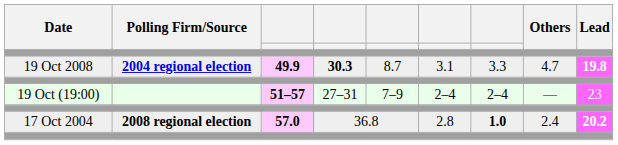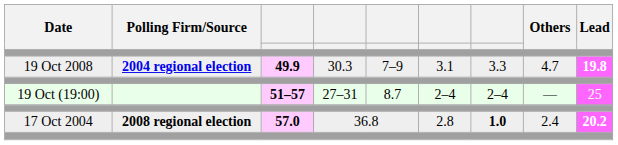19 Oct 2008 | column 4: bold -> normal
19 Oct 2008 | column 5: 8.7 -> 7–9
19 Oct (19:00) | column 5: 7–9 -> 8.7
19 Oct (19:00) | Lead: 23 -> 25
